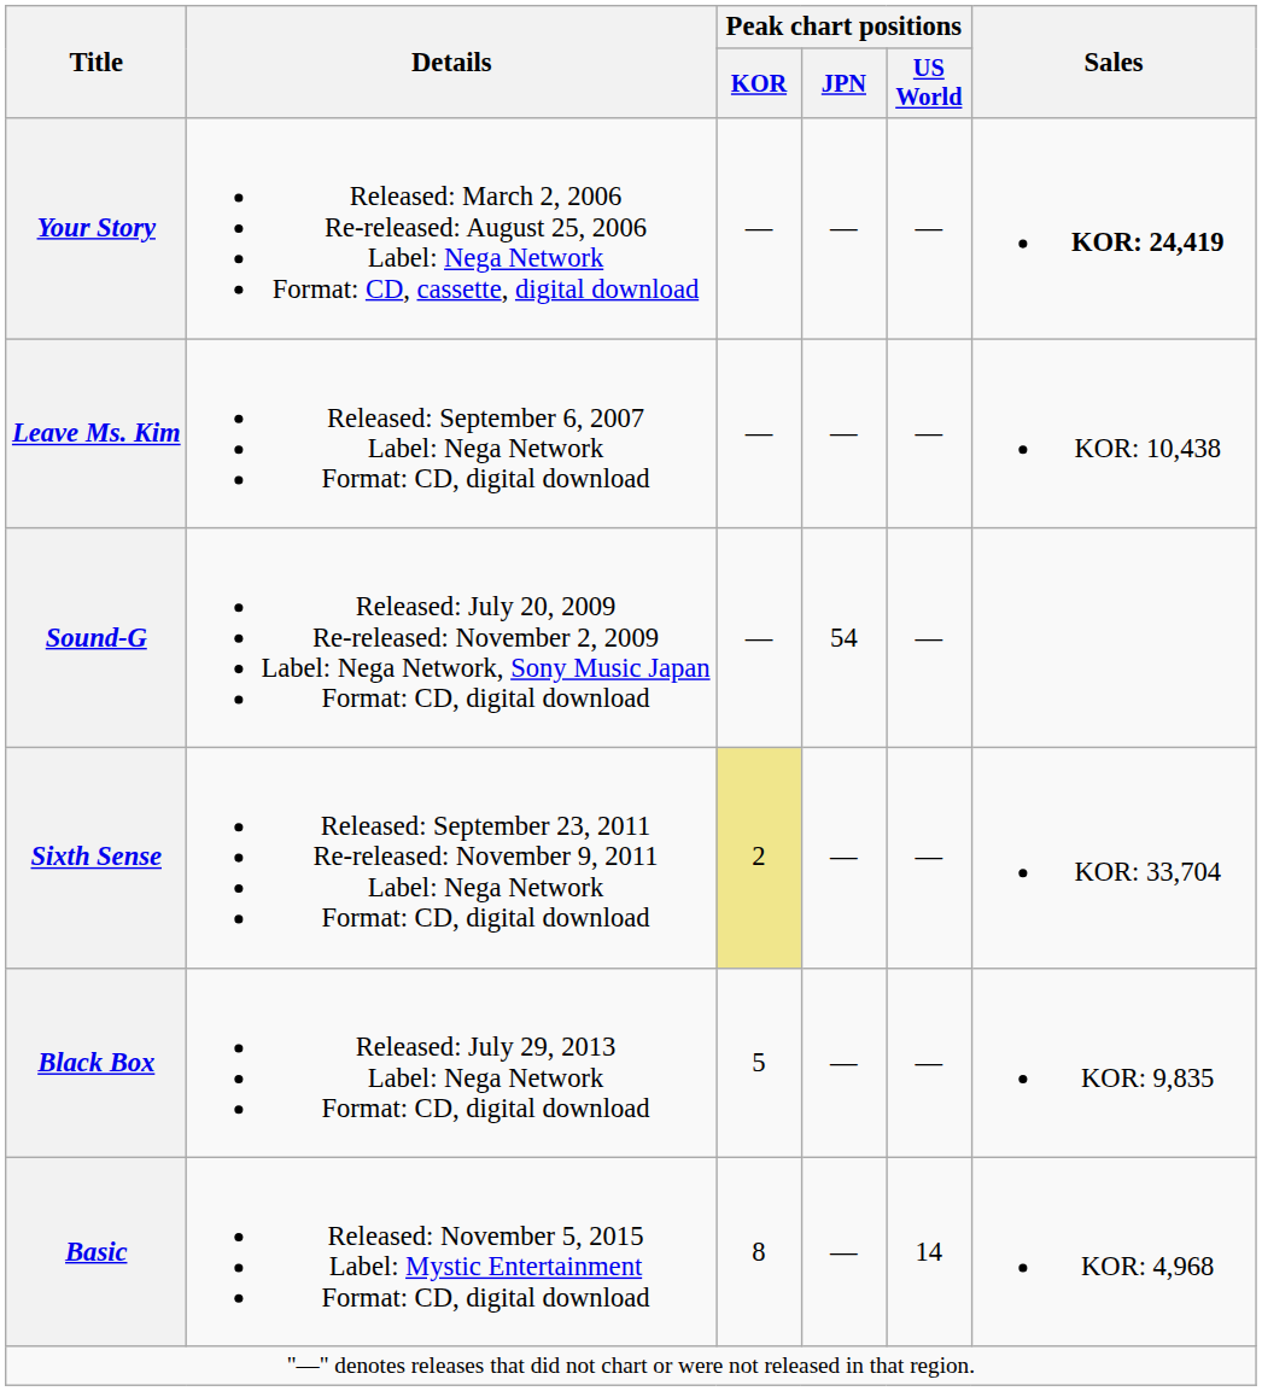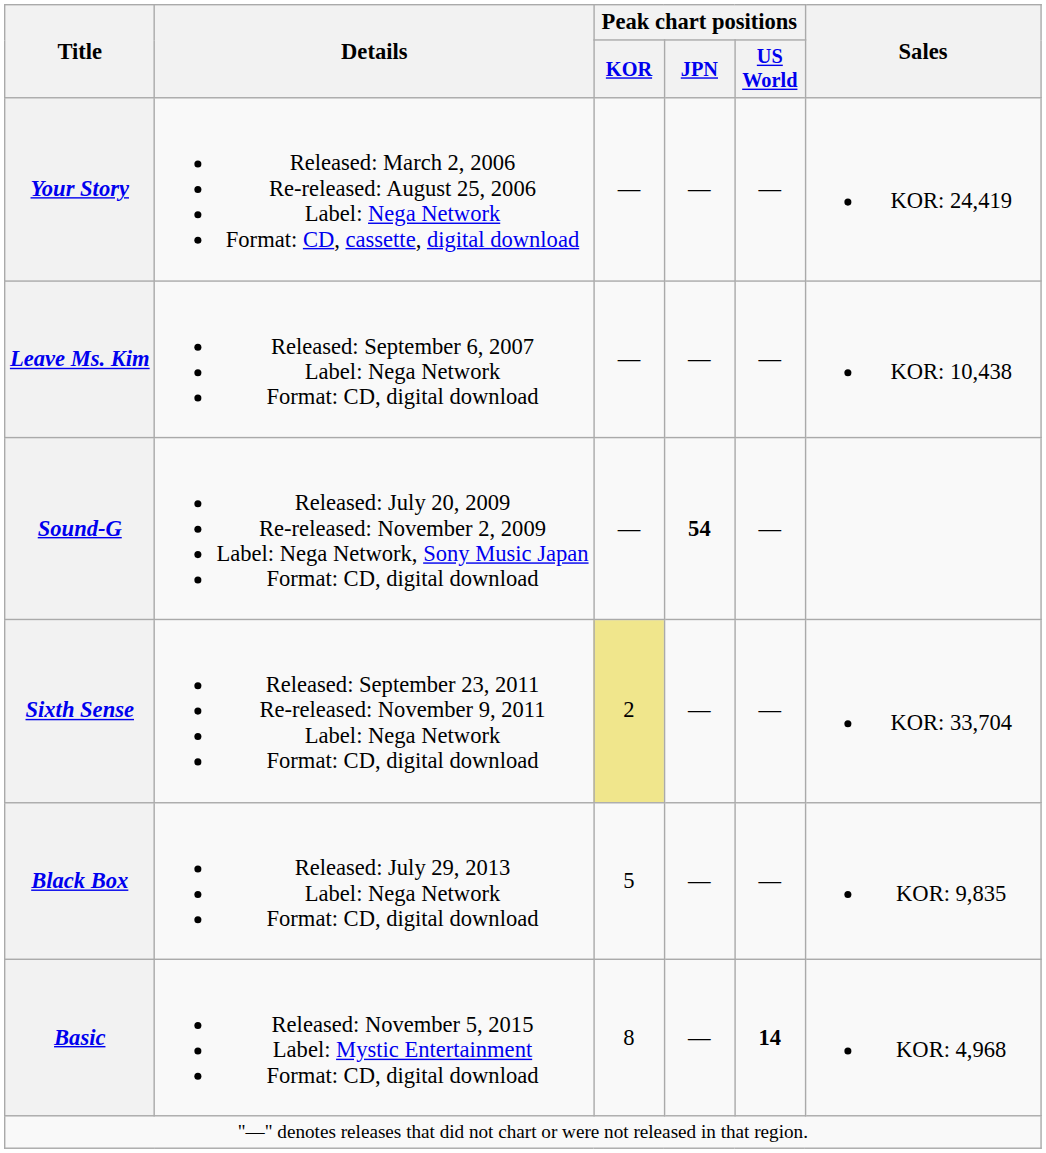Your Story | Sales: bold -> normal
Sound-G | Peak chart positions / JPN: normal -> bold
Basic | Peak chart positions / US World: normal -> bold
